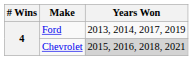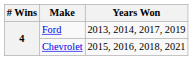Chevrolet | Years Won: lightgrey background -> no background
